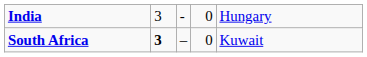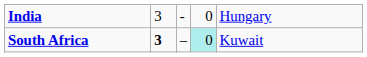South Africa | column 4: no background -> paleturquoise background
